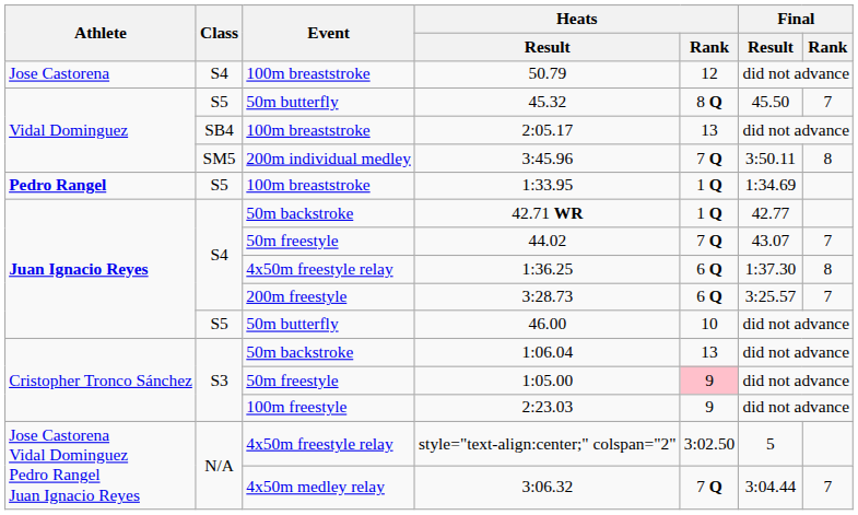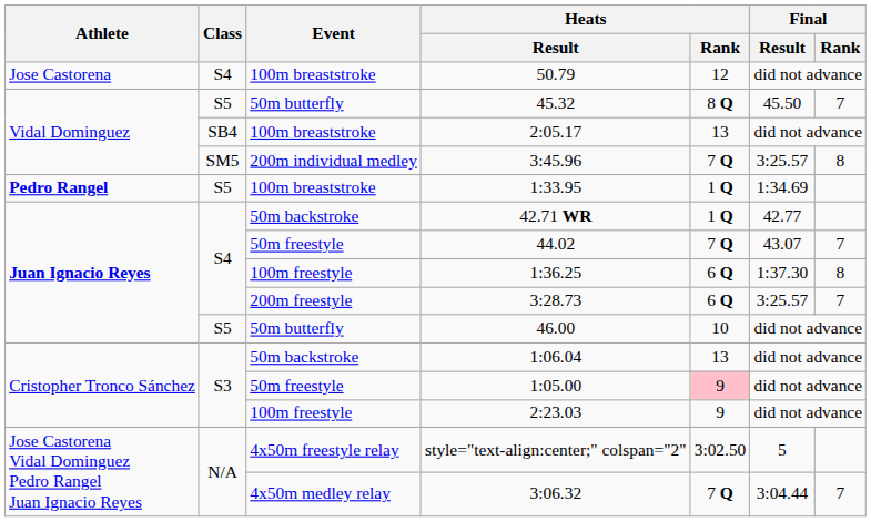3:45.96 | Final / Result: 3:50.11 -> 3:25.57
1:36.25 | Event: 4x50m freestyle relay -> 100m freestyle
